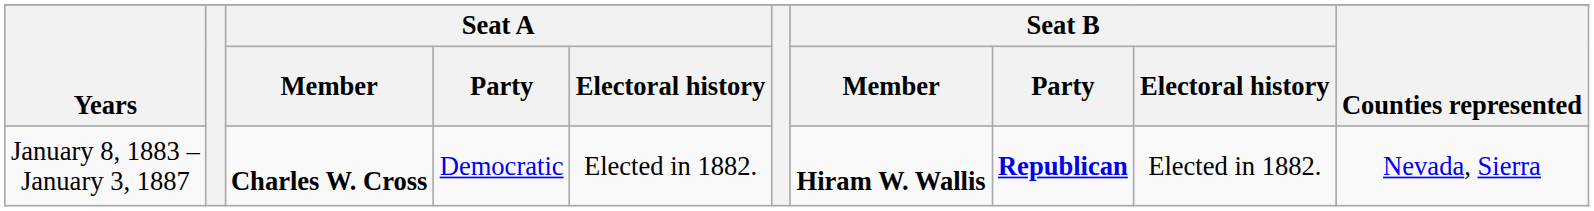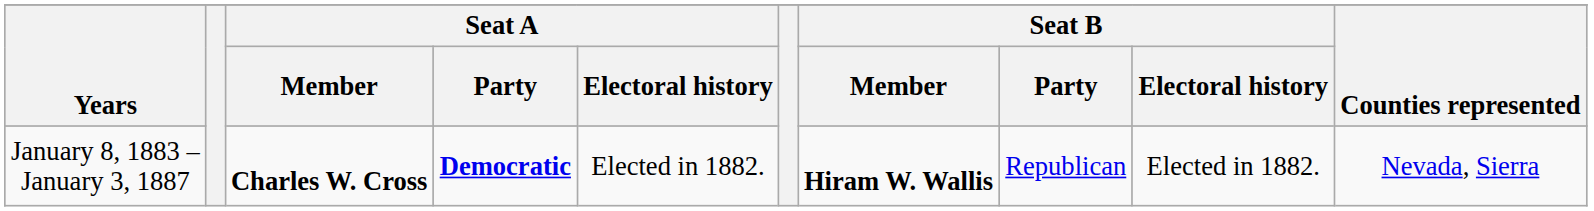January 8, 1883 – January 3, 1887 | Seat A / Party: normal -> bold
January 8, 1883 – January 3, 1887 | Seat B / Party: bold -> normal
